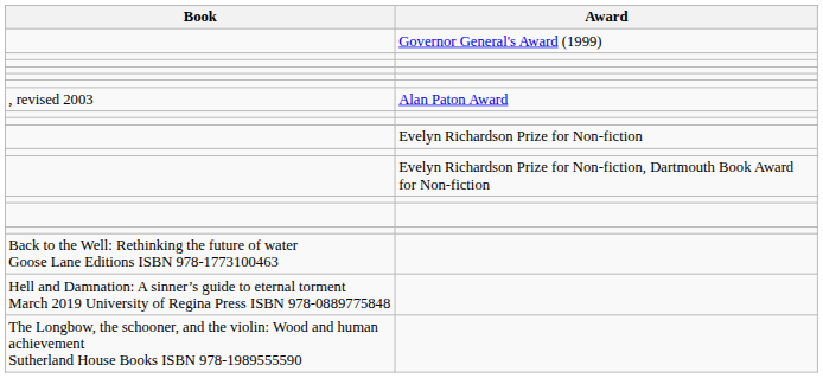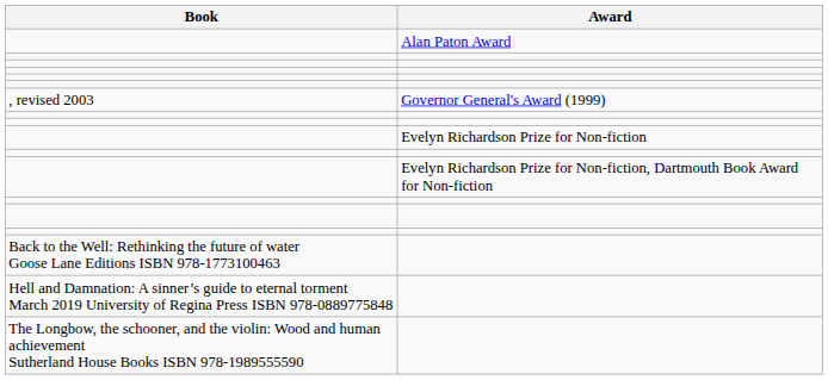row 2 | Award: Governor General's Award (1999) -> Alan Paton Award
row 8 | Award: Alan Paton Award -> Governor General's Award (1999)
